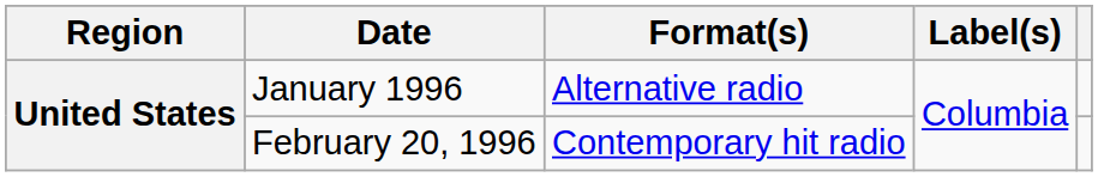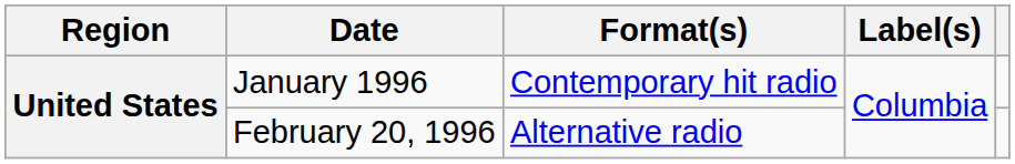January 1996 | Format(s): Alternative radio -> Contemporary hit radio
February 20, 1996 | Format(s): Contemporary hit radio -> Alternative radio
